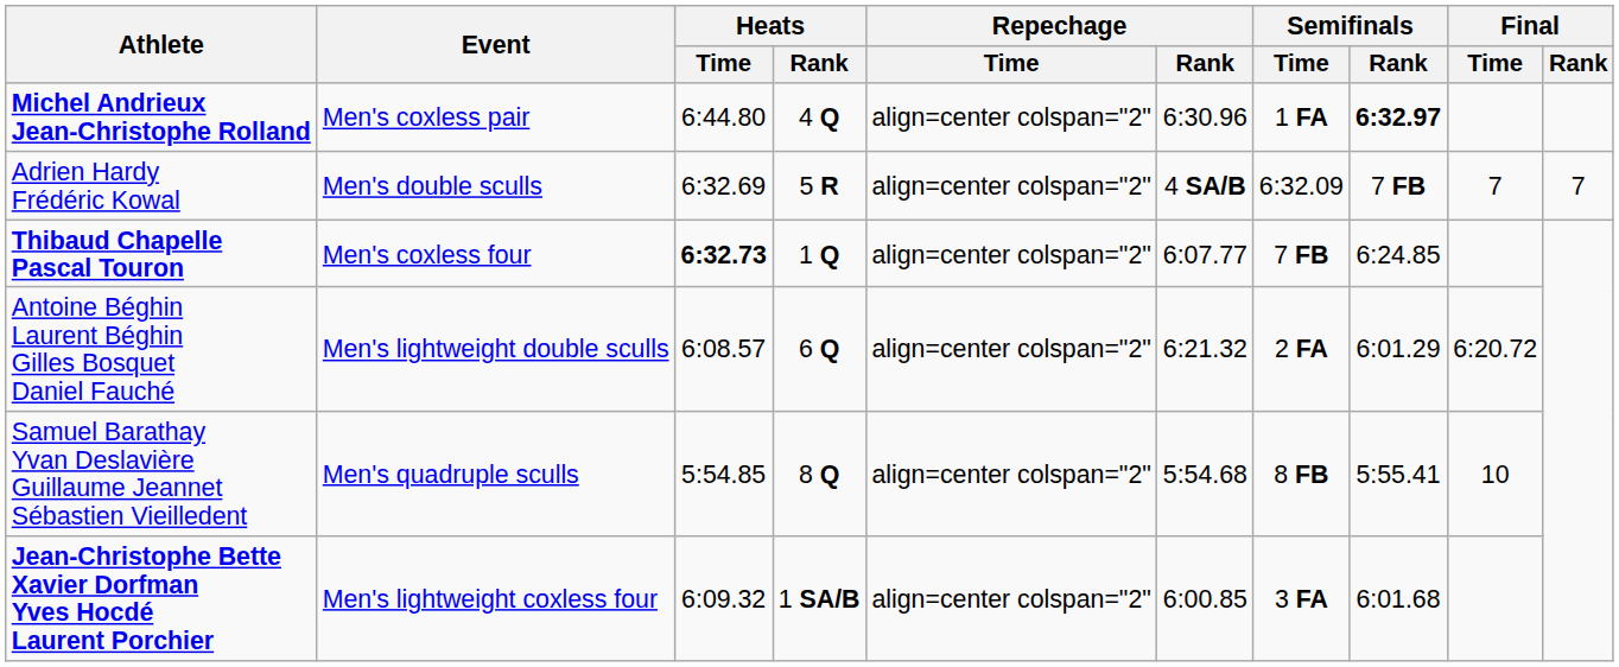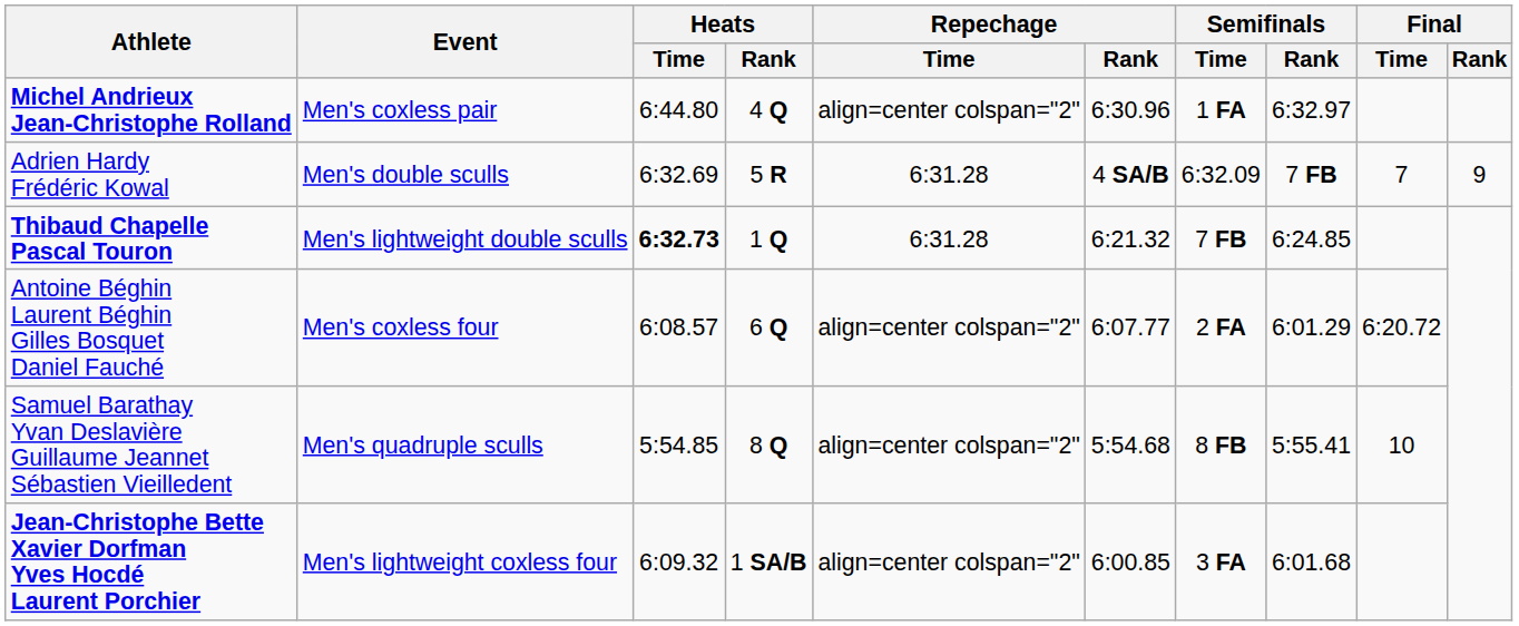Michel Andrieux Jean-Christophe Rolland | Semifinals / Rank: bold -> normal
Adrien Hardy Frédéric Kowal | Repechage / Time: align=center colspan="2" -> 6:31.28
Adrien Hardy Frédéric Kowal | Final / Rank: 7 -> 9
Thibaud Chapelle Pascal Touron | Event: Men's coxless four -> Men's lightweight double sculls
Thibaud Chapelle Pascal Touron | Repechage / Time: align=center colspan="2" -> 6:31.28
Thibaud Chapelle Pascal Touron | Repechage / Rank: 6:07.77 -> 6:21.32
Antoine Béghin Laurent Béghin Gilles Bosquet Daniel Fauché | Event: Men's lightweight double sculls -> Men's coxless four
Antoine Béghin Laurent Béghin Gilles Bosquet Daniel Fauché | Repechage / Rank: 6:21.32 -> 6:07.77
